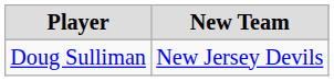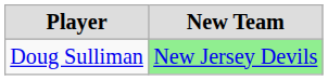Doug Sulliman | New Team: no background -> lightgreen background
